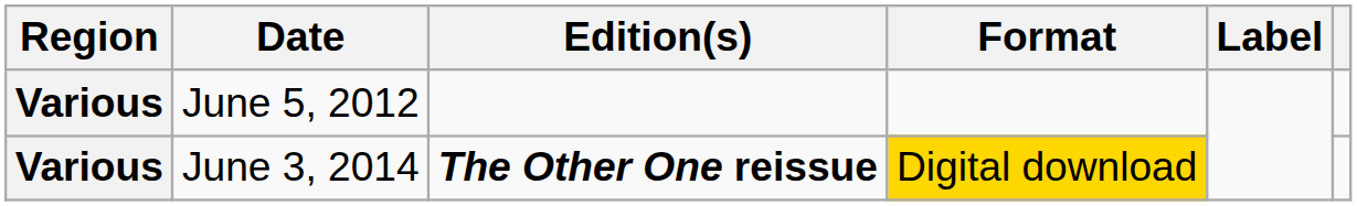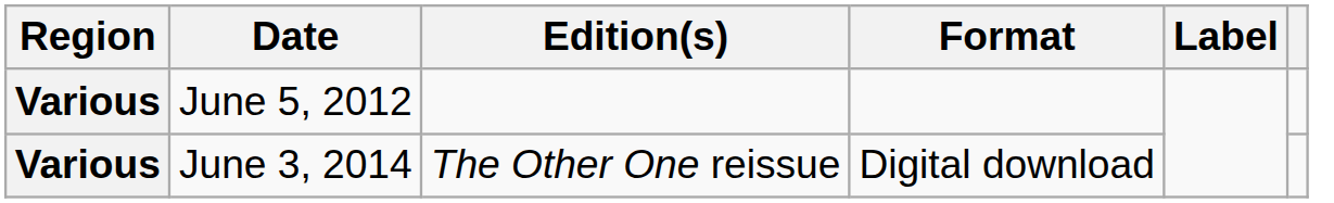June 3, 2014 | Edition(s): bold -> normal
June 3, 2014 | Format: gold background -> no background
